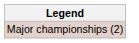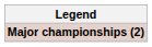row 2 | column 1: normal -> bold
